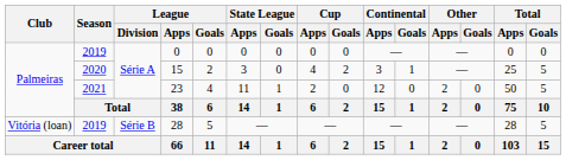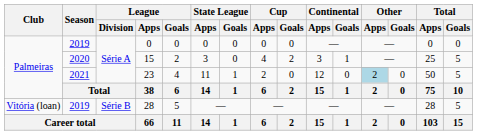23 | Other / Apps: no background -> lightblue background
